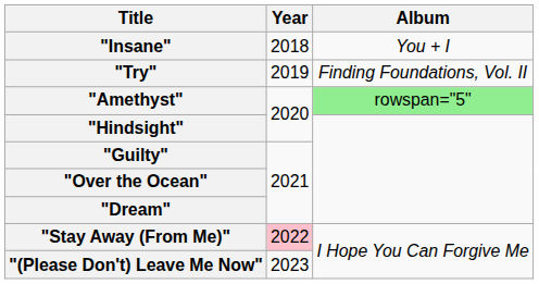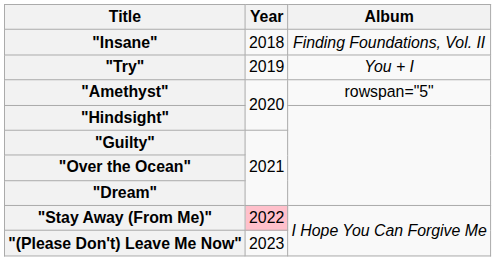"Insane" | Album: You + I -> Finding Foundations, Vol. II
"Try" | Album: Finding Foundations, Vol. II -> You + I
"Amethyst" | Album: lightgreen background -> no background
